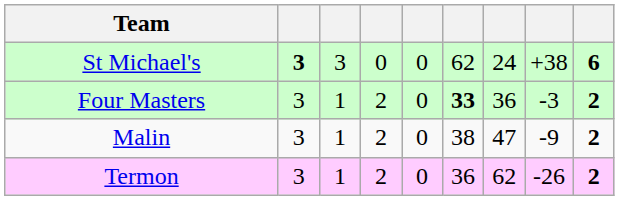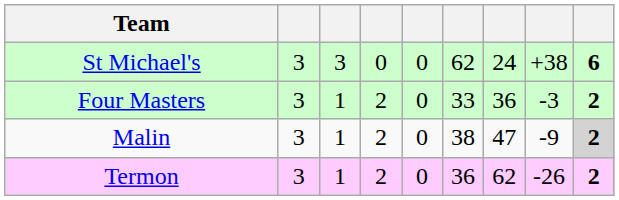St Michael's | column 2: bold -> normal
Four Masters | column 6: bold -> normal
Malin | column 9: no background -> lightgrey background
